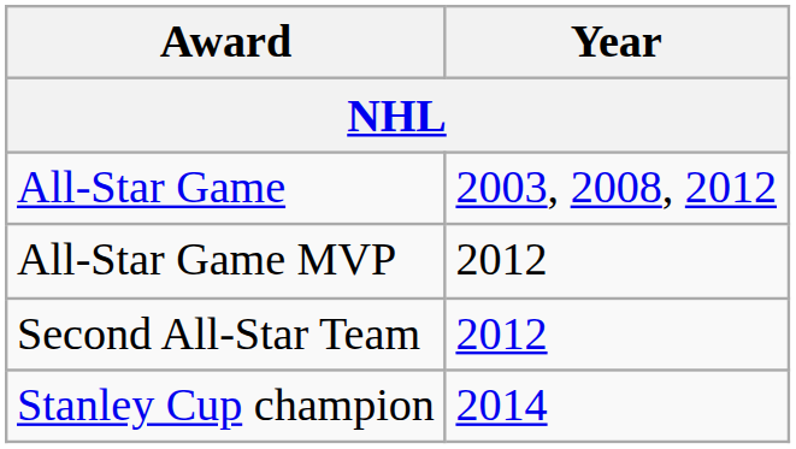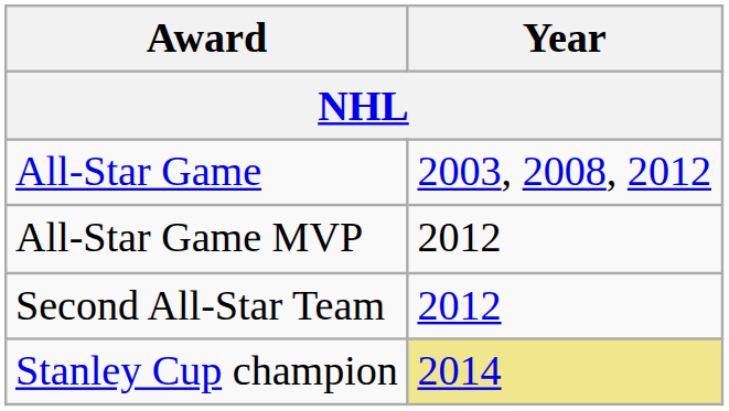Stanley Cup champion | Year: no background -> khaki background
